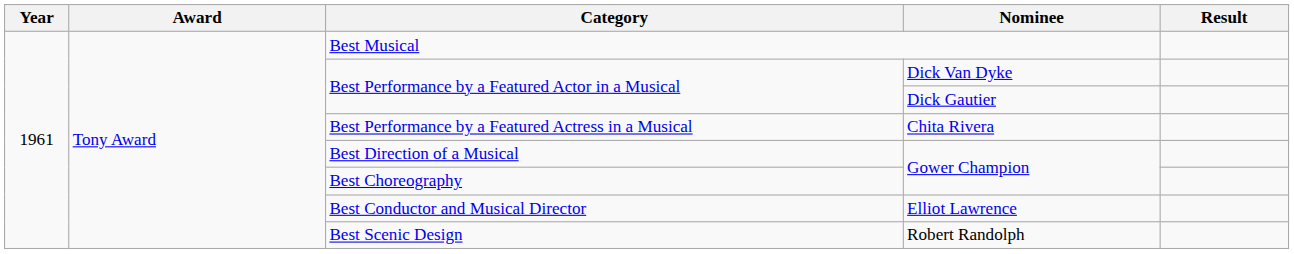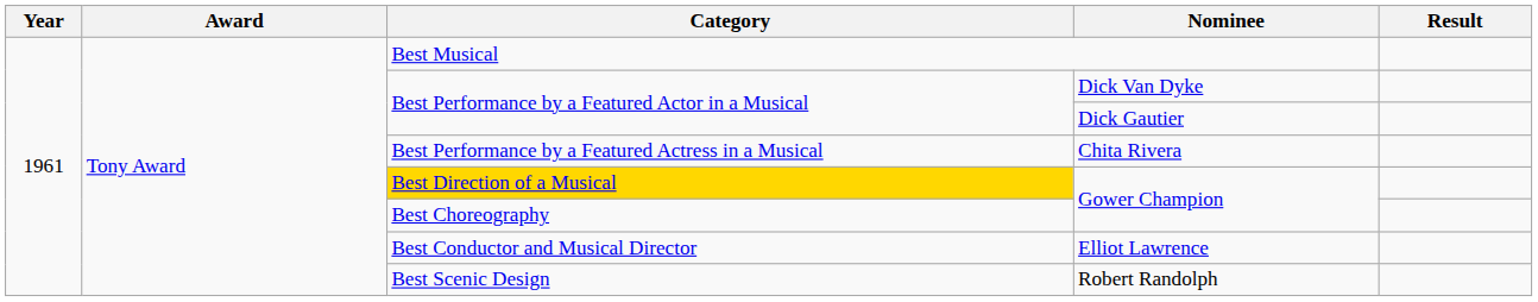Best Direction of a Musical | Category: no background -> gold background
